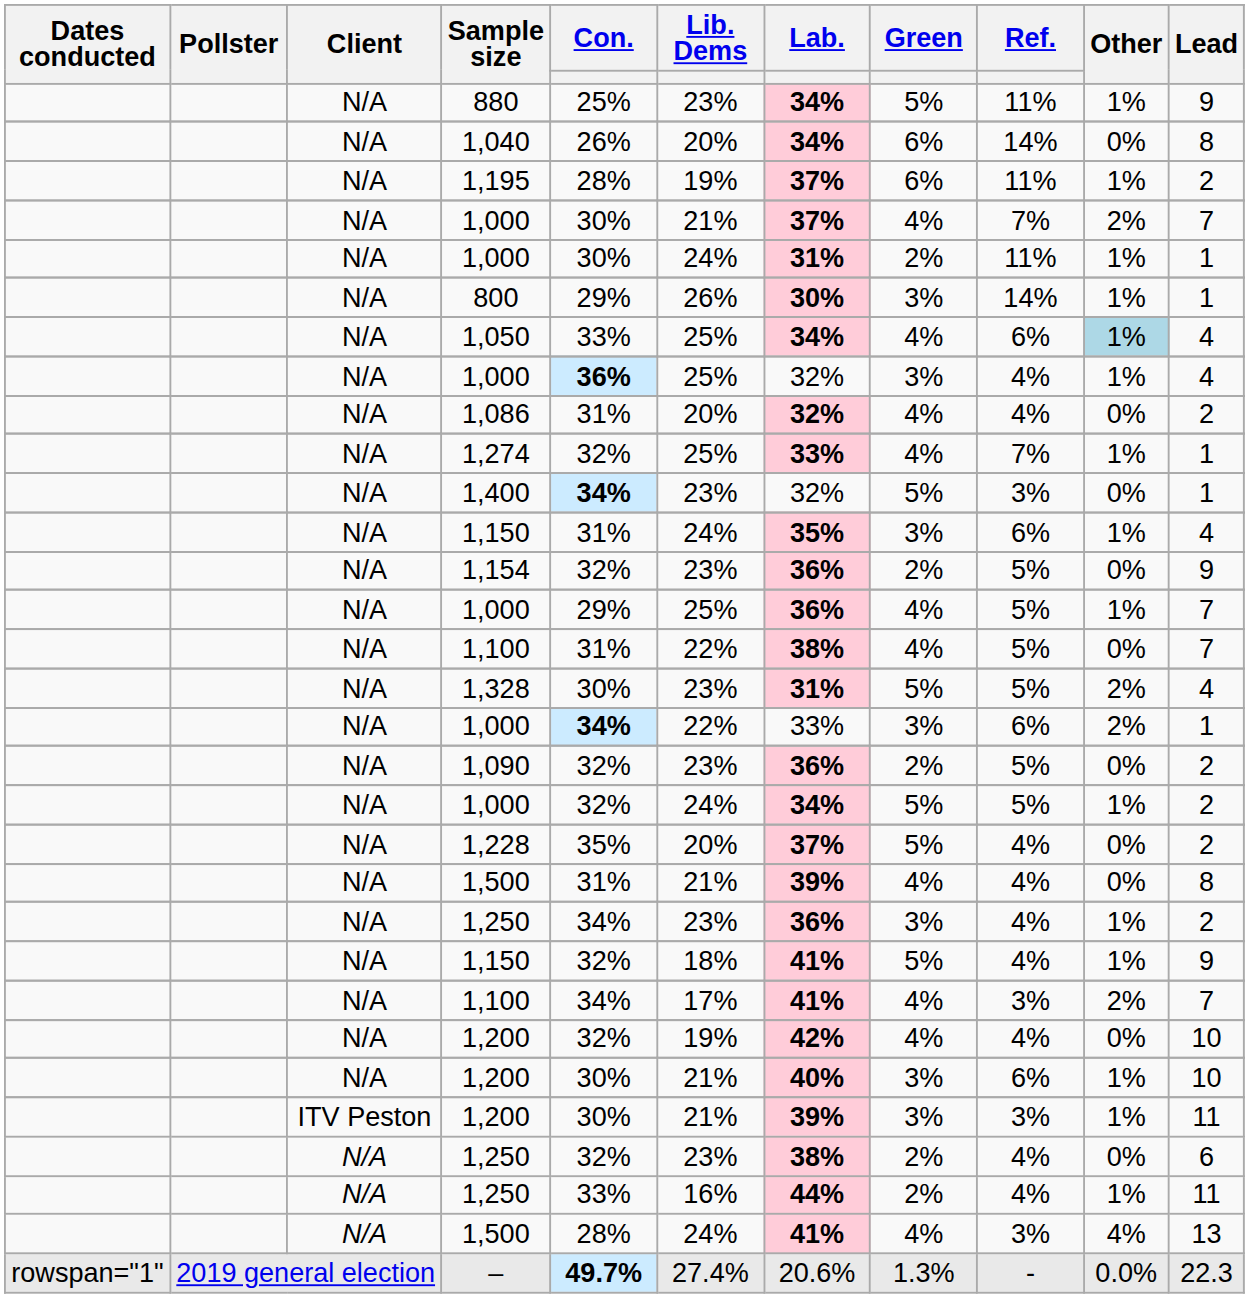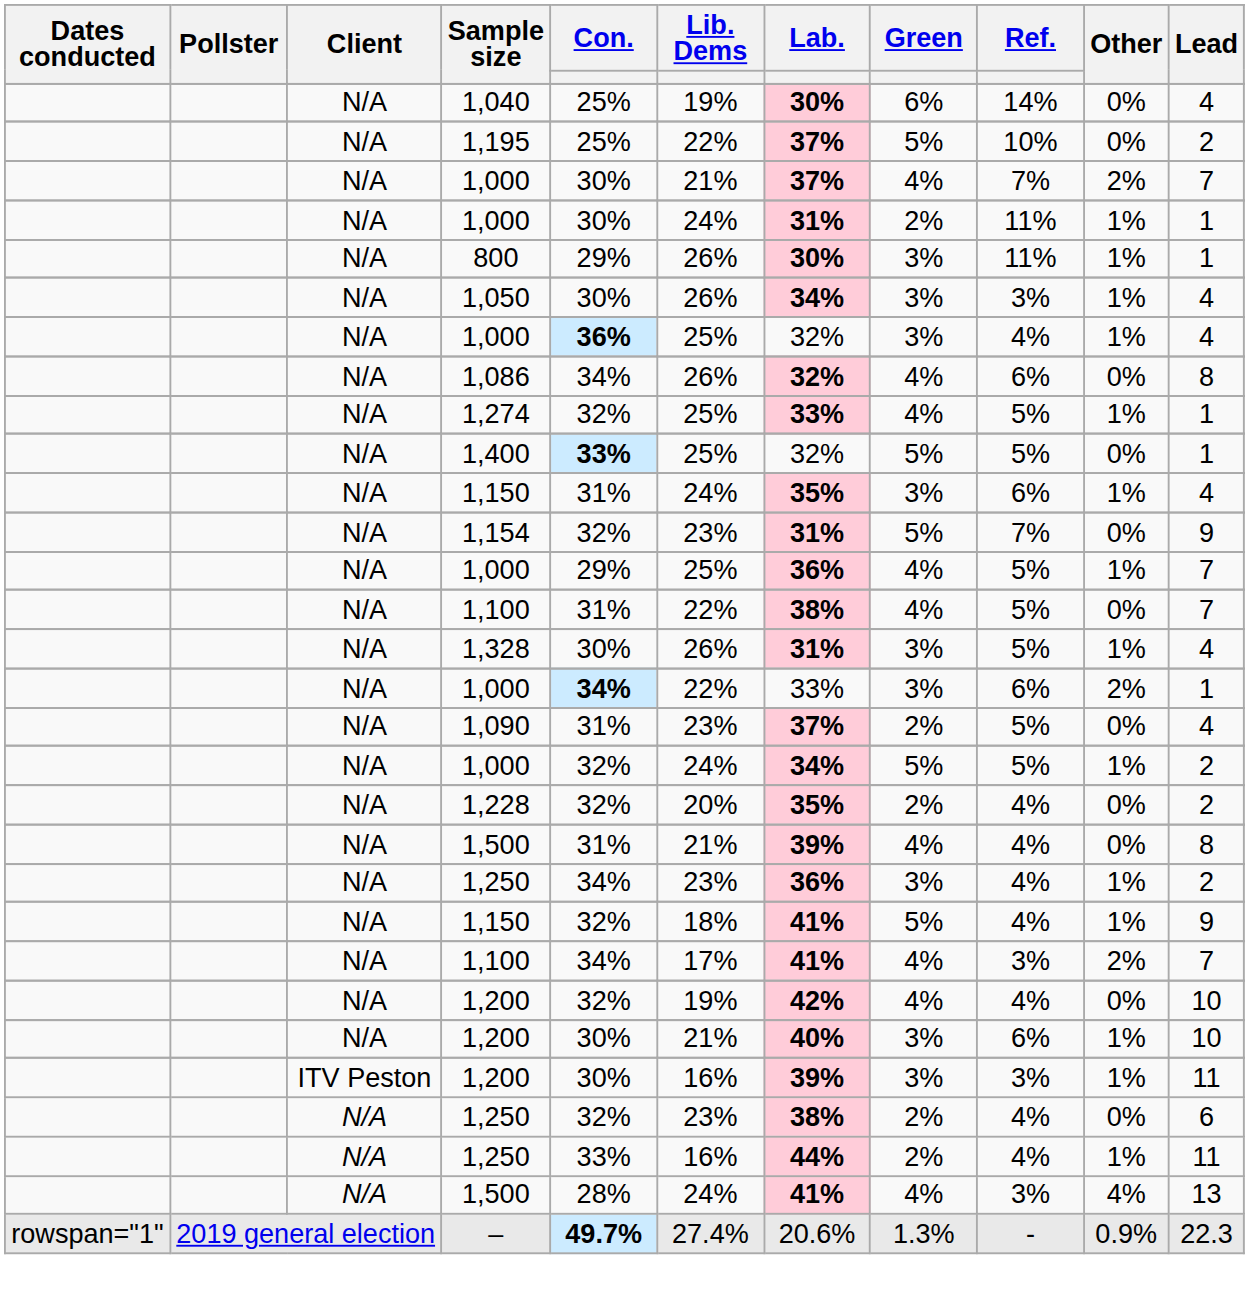- row: N/A | 880 | 25% | 23% | 34% | 5% | 11% | 1% | 9
1,040 | Con.: 26% -> 25%
1,040 | Lib. Dems: 20% -> 19%
1,040 | Lab.: 34% -> 30%
1,040 | Lead: 8 -> 4
1,195 | Con.: 28% -> 25%
1,195 | Lib. Dems: 19% -> 22%
1,195 | Green: 6% -> 5%
1,195 | Ref.: 11% -> 10%
1,195 | Other: 1% -> 0%
800 | Ref.: 14% -> 11%
1,050 | Con.: 33% -> 30%
1,050 | Lib. Dems: 25% -> 26%
1,050 | Green: 4% -> 3%
1,050 | Ref.: 6% -> 3%
1,050 | Other: lightblue background -> no background
1,086 | Con.: 31% -> 34%
1,086 | Lib. Dems: 20% -> 26%
1,086 | Ref.: 4% -> 6%
1,086 | Lead: 2 -> 8
1,274 | Ref.: 7% -> 5%
1,400 | Con.: 34% -> 33%
1,400 | Lib. Dems: 23% -> 25%
1,400 | Ref.: 3% -> 5%
1,154 | Lab.: 36% -> 31%
1,154 | Green: 2% -> 5%
1,154 | Ref.: 5% -> 7%
1,328 | Lib. Dems: 23% -> 26%
1,328 | Green: 5% -> 3%
1,328 | Other: 2% -> 1%
1,090 | Con.: 32% -> 31%
1,090 | Lab.: 36% -> 37%
1,090 | Lead: 2 -> 4
1,228 | Con.: 35% -> 32%
1,228 | Lab.: 37% -> 35%
1,228 | Green: 5% -> 2%
ITV Peston / 1,200 | Lib. Dems: 21% -> 16%
– | Other: 0.0% -> 0.9%
